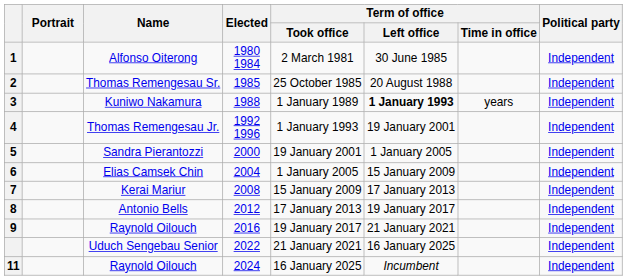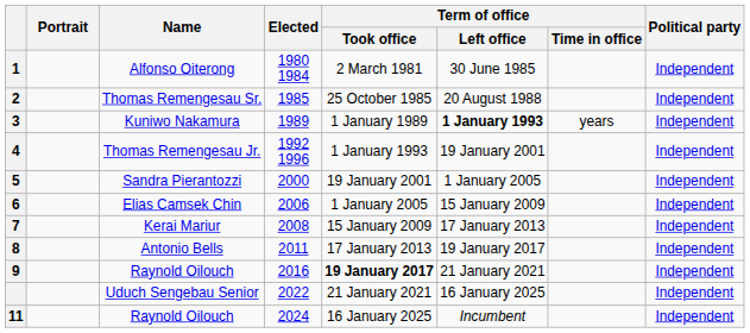Kuniwo Nakamura | Elected: 1988 -> 1989
Elias Camsek Chin | Elected: 2004 -> 2006
Antonio Bells | Elected: 2012 -> 2011
9 / Raynold Oilouch | Term of office / Took office: normal -> bold
